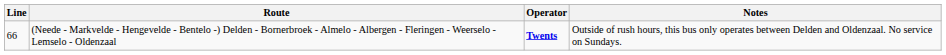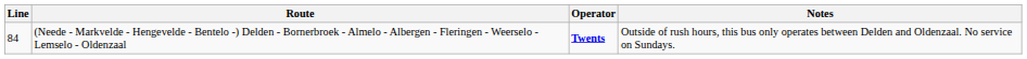row 2 | Line: 66 -> 84
